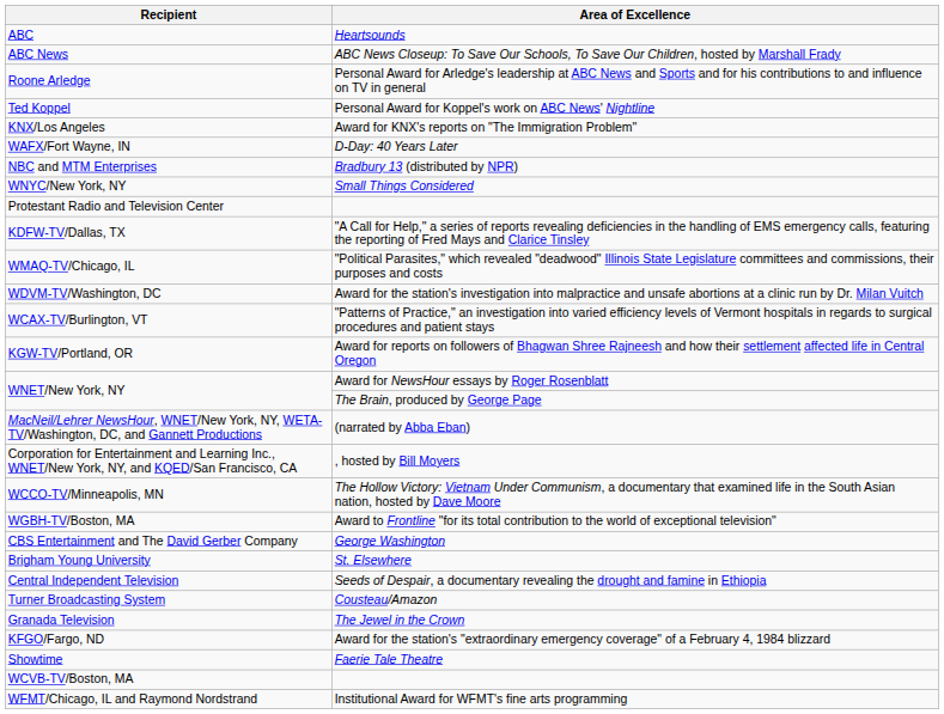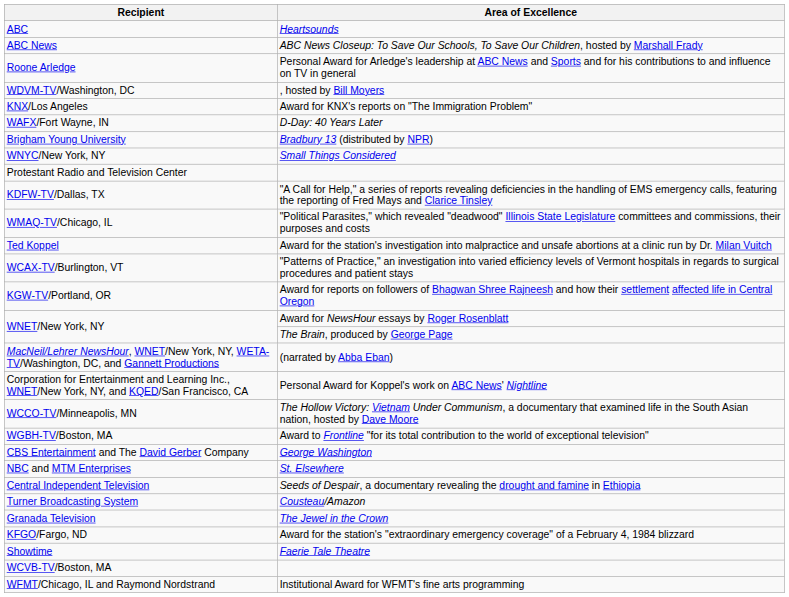row 5 | Recipient: Ted Koppel -> WDVM-TV/Washington, DC
row 5 | Area of Excellence: Personal Award for Koppel's work on ABC News' Nightline -> , hosted by Bill Moyers
row 8 | Recipient: NBC and MTM Enterprises -> Brigham Young University
row 13 | Recipient: WDVM-TV/Washington, DC -> Ted Koppel
row 19 | Area of Excellence: , hosted by Bill Moyers -> Personal Award for Koppel's work on ABC News' Nightline
row 23 | Recipient: Brigham Young University -> NBC and MTM Enterprises
